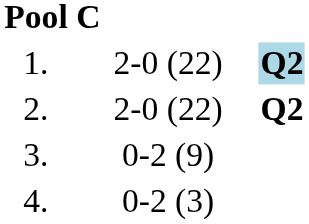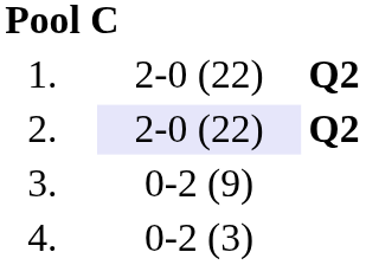1. | column 3: lightblue background -> no background
2. | column 2: no background -> lavender background
